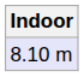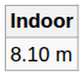row 2 | column 1: lavender background -> no background
